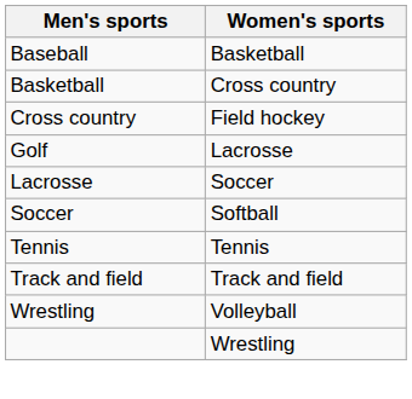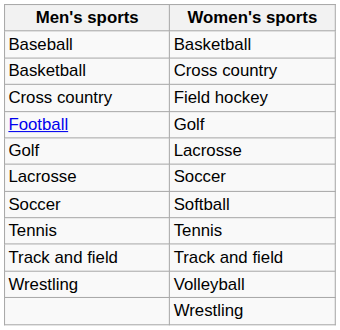+ row: Football | Golf
